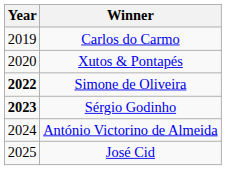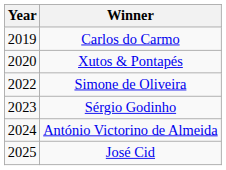Simone de Oliveira | Year: bold -> normal
Sérgio Godinho | Year: bold -> normal
